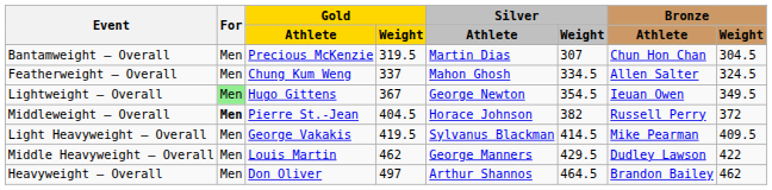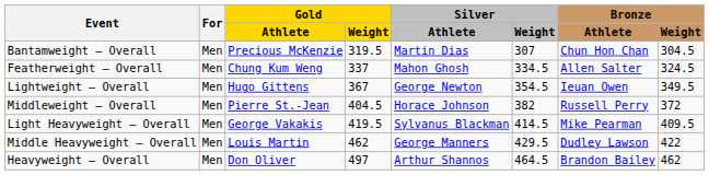row 5 | For: lightgreen background -> no background
row 6 | For: bold -> normal
